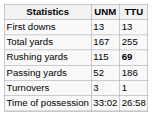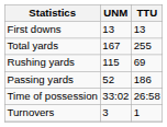Rushing yards | TTU: bold -> normal
rows swapped: Turnovers <-> Time of possession
